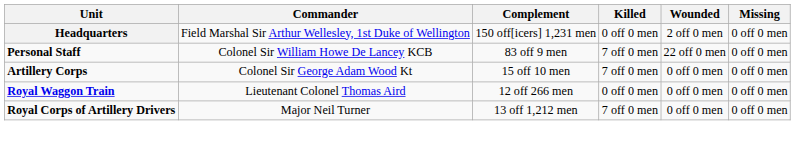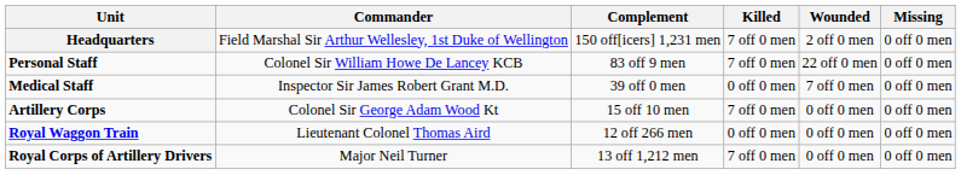Headquarters | Killed: 0 off 0 men -> 7 off 0 men
+ row: Medical Staff | Inspector Sir James Robert Grant M.D. | 39 off 0 men | 0 off 0 men | 7 off 0 men | 0 off 0 men
